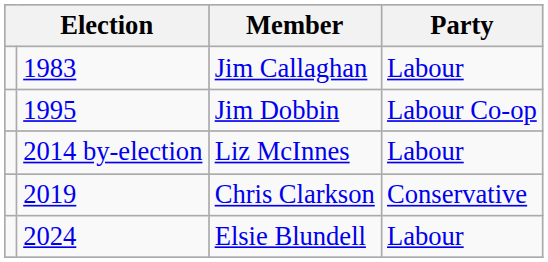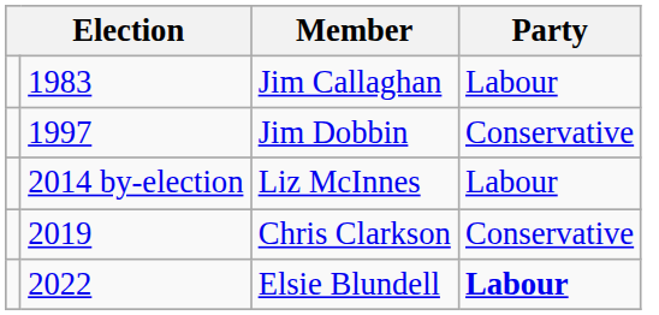Jim Dobbin | column 2: 1995 -> 1997
Jim Dobbin | Party: Labour Co-op -> Conservative
Elsie Blundell | column 2: 2024 -> 2022
Elsie Blundell | Party: normal -> bold
